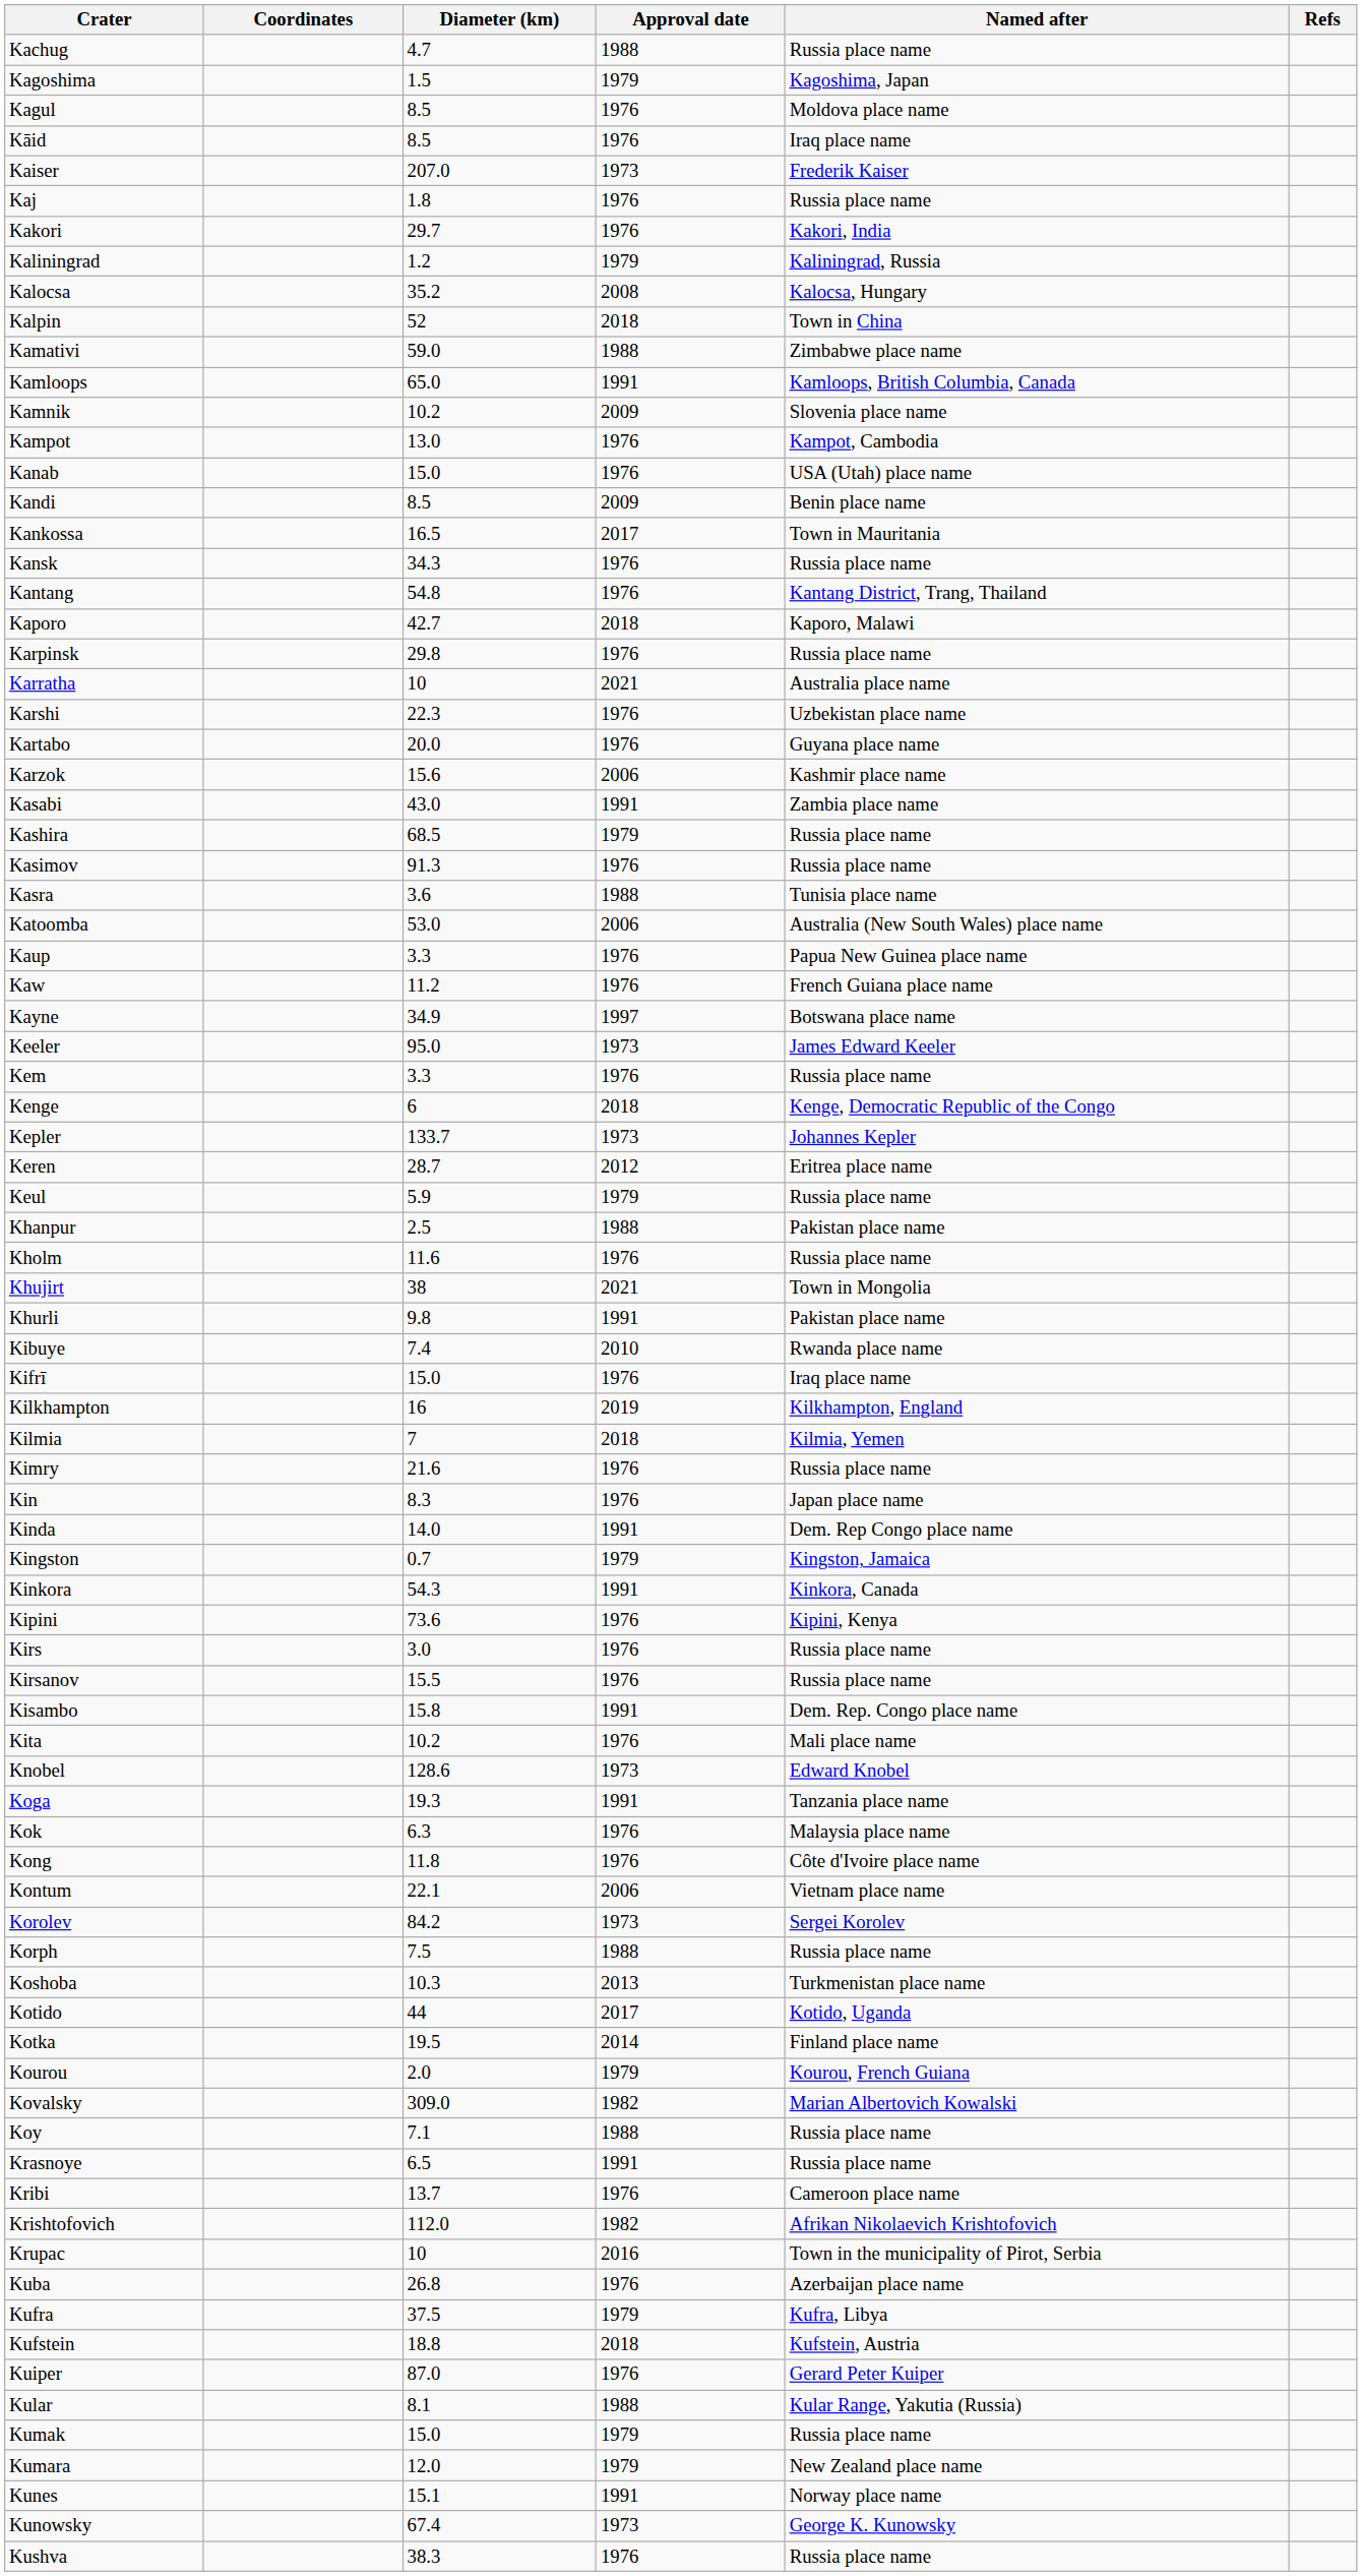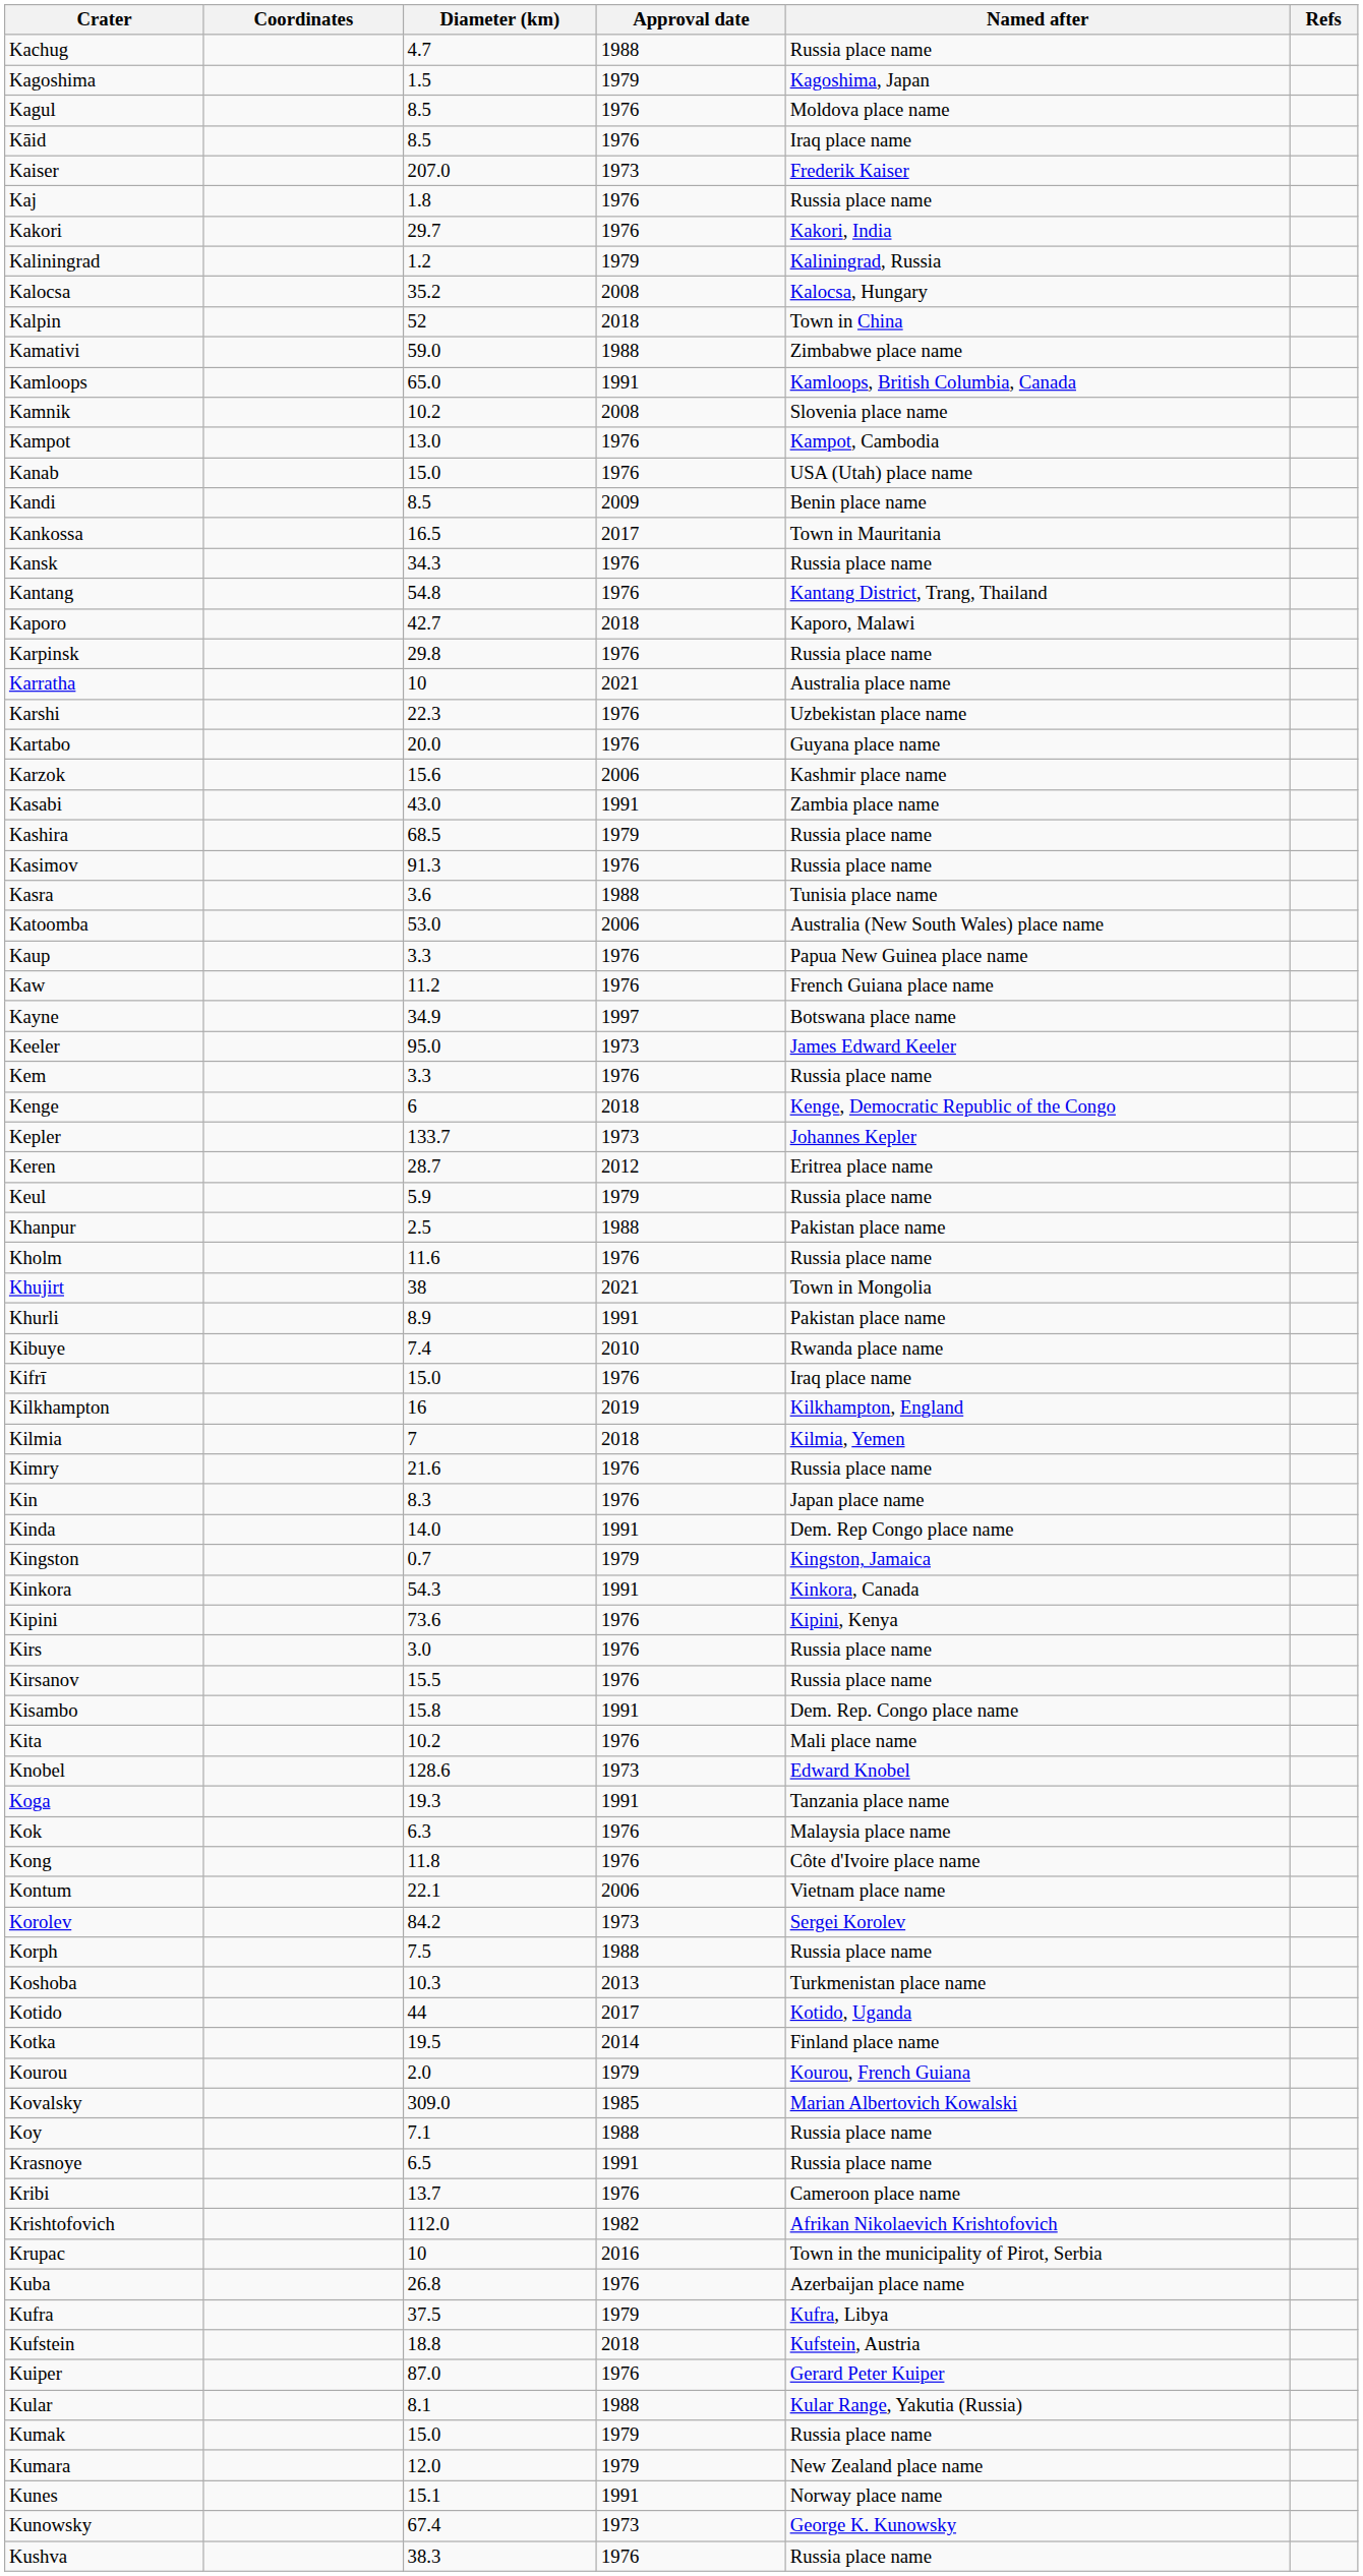Kamnik | Approval date: 2009 -> 2008
Khurli | Diameter (km): 9.8 -> 8.9
Kovalsky | Approval date: 1982 -> 1985
